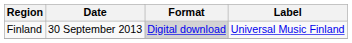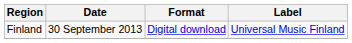Finland | Format: lightgrey background -> no background
